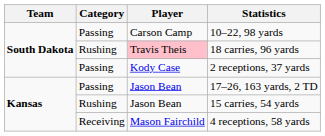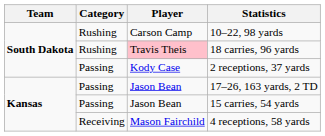10–22, 98 yards | Category: Passing -> Rushing
15 carries, 54 yards | Category: Rushing -> Passing
